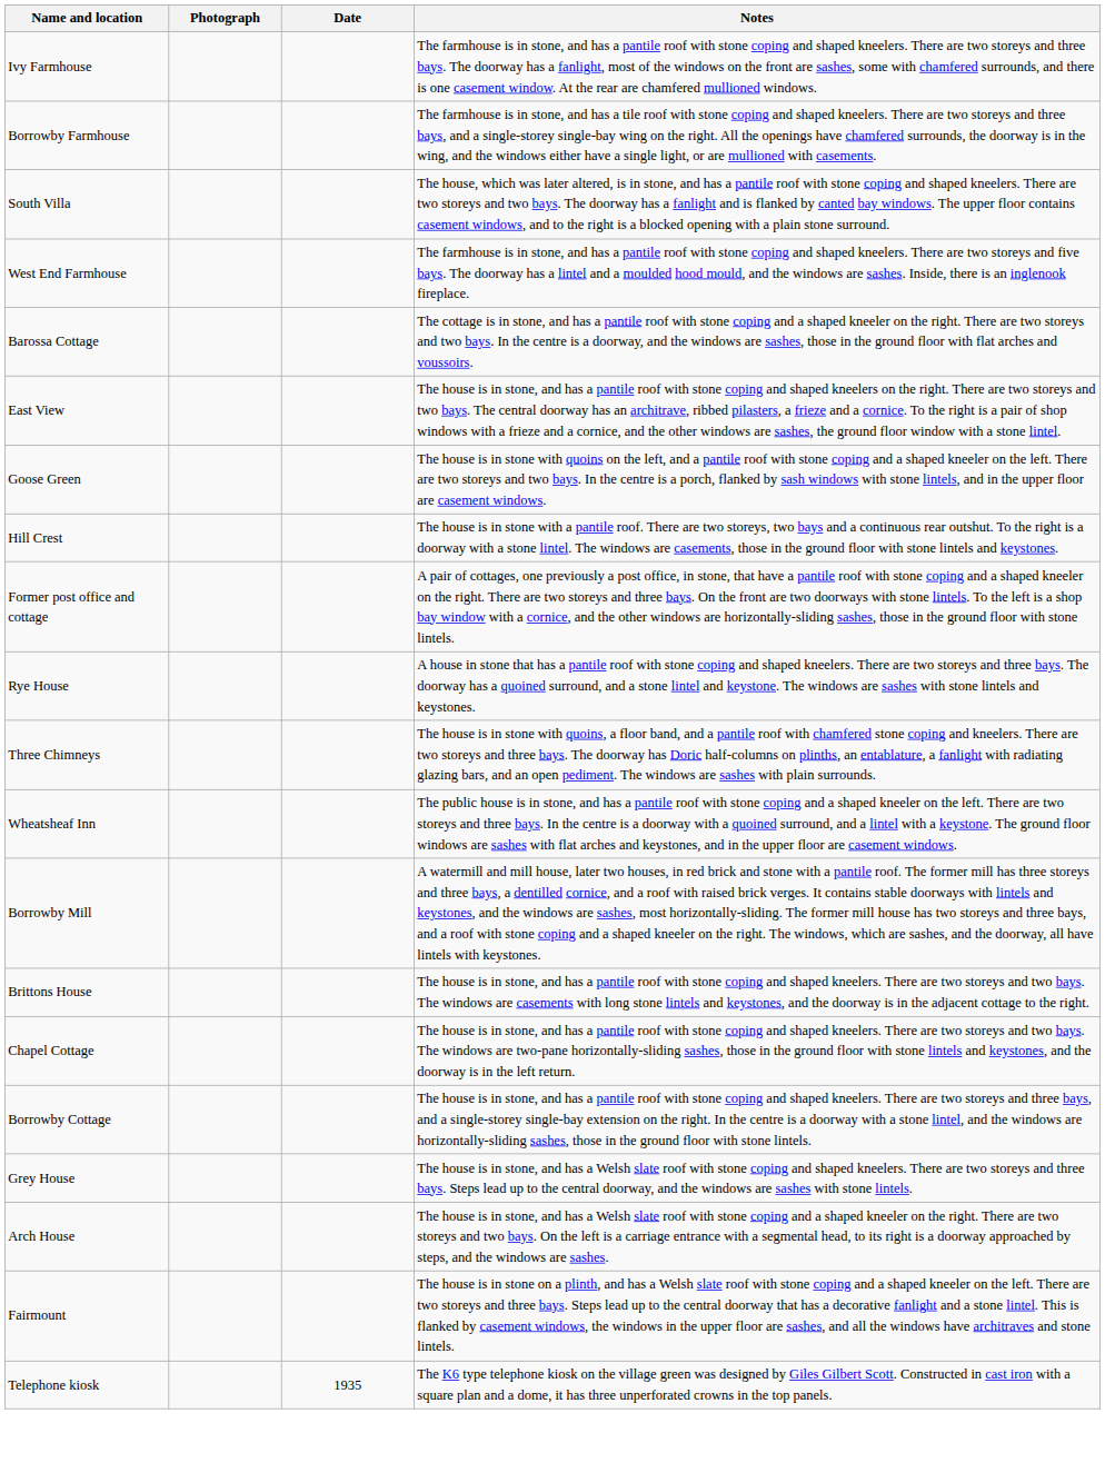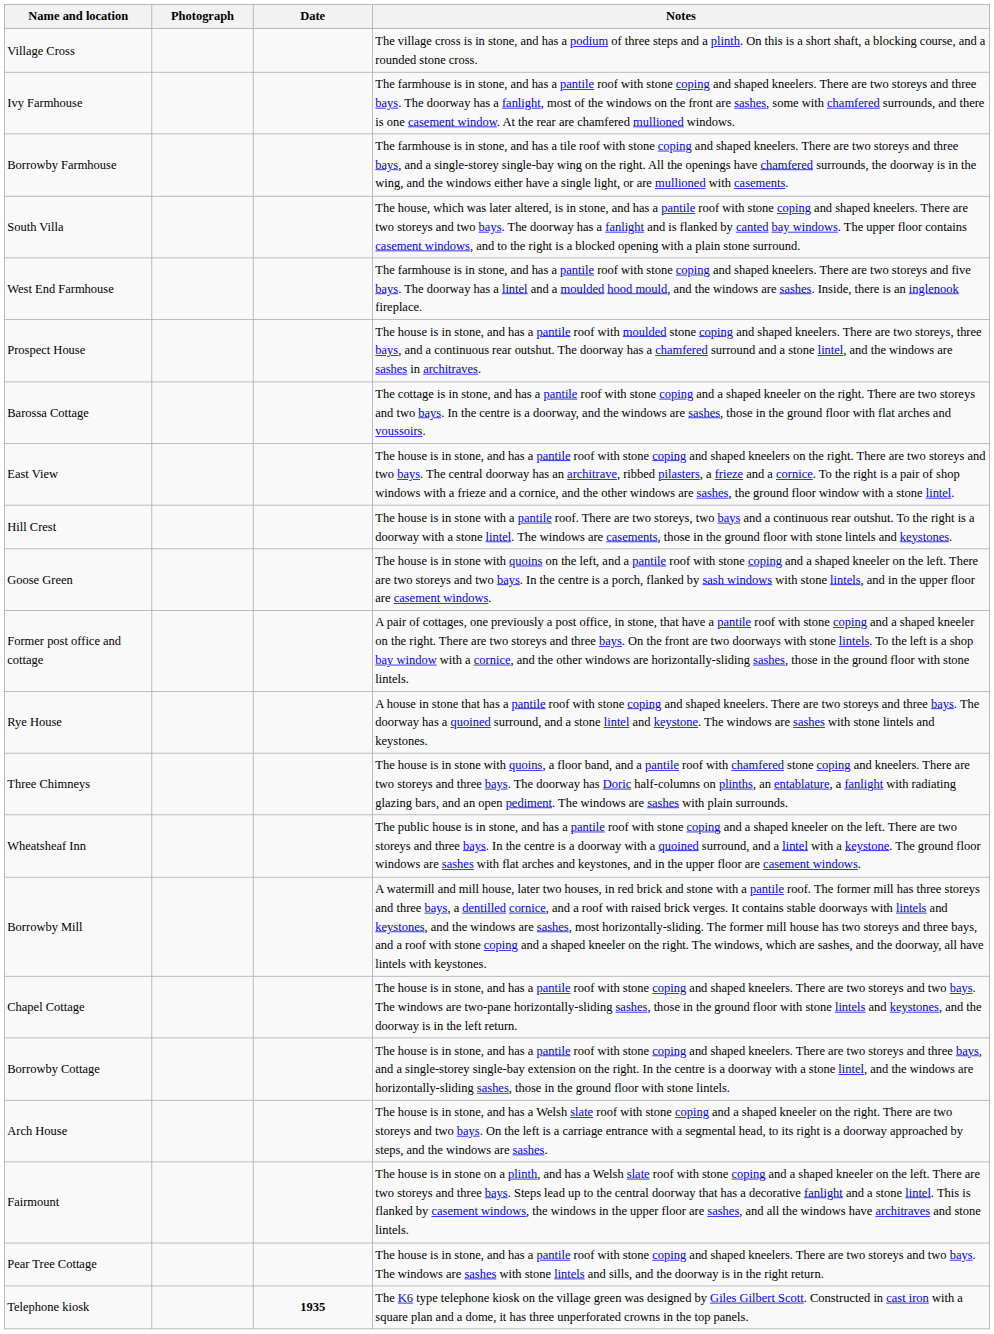+ row: Village Cross | The village cross is in stone, and has a podium of three steps and a plinth. On this is a short shaft, a blocking course, and a rounded stone cross.
+ row: Prospect House | The house is in stone, and has a pantile roof with moulded stone coping and shaped kneelers. There are two storeys, three bays, and a continuous rear outshut. The doorway has a chamfered surround and a stone lintel, and the windows are sashes in architraves.
rows swapped: Goose Green <-> Hill Crest
- row: Brittons House | The house is in stone, and has a pantile roof with stone coping and shaped kneelers. There are two storeys and two bays. The windows are casements with long stone lintels and keystones, and the doorway is in the adjacent cottage to the right.
- row: Grey House | The house is in stone, and has a Welsh slate roof with stone coping and shaped kneelers. There are two storeys and three bays. Steps lead up to the central doorway, and the windows are sashes with stone lintels.
+ row: Pear Tree Cottage | The house is in stone, and has a pantile roof with stone coping and shaped kneelers. There are two storeys and two bays. The windows are sashes with stone lintels and sills, and the doorway is in the right return.
Telephone kiosk | Date: normal -> bold
